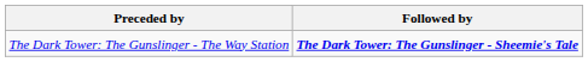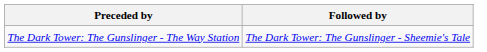The Dark Tower: The Gunslinger - The Way Station | Followed by: bold -> normal
